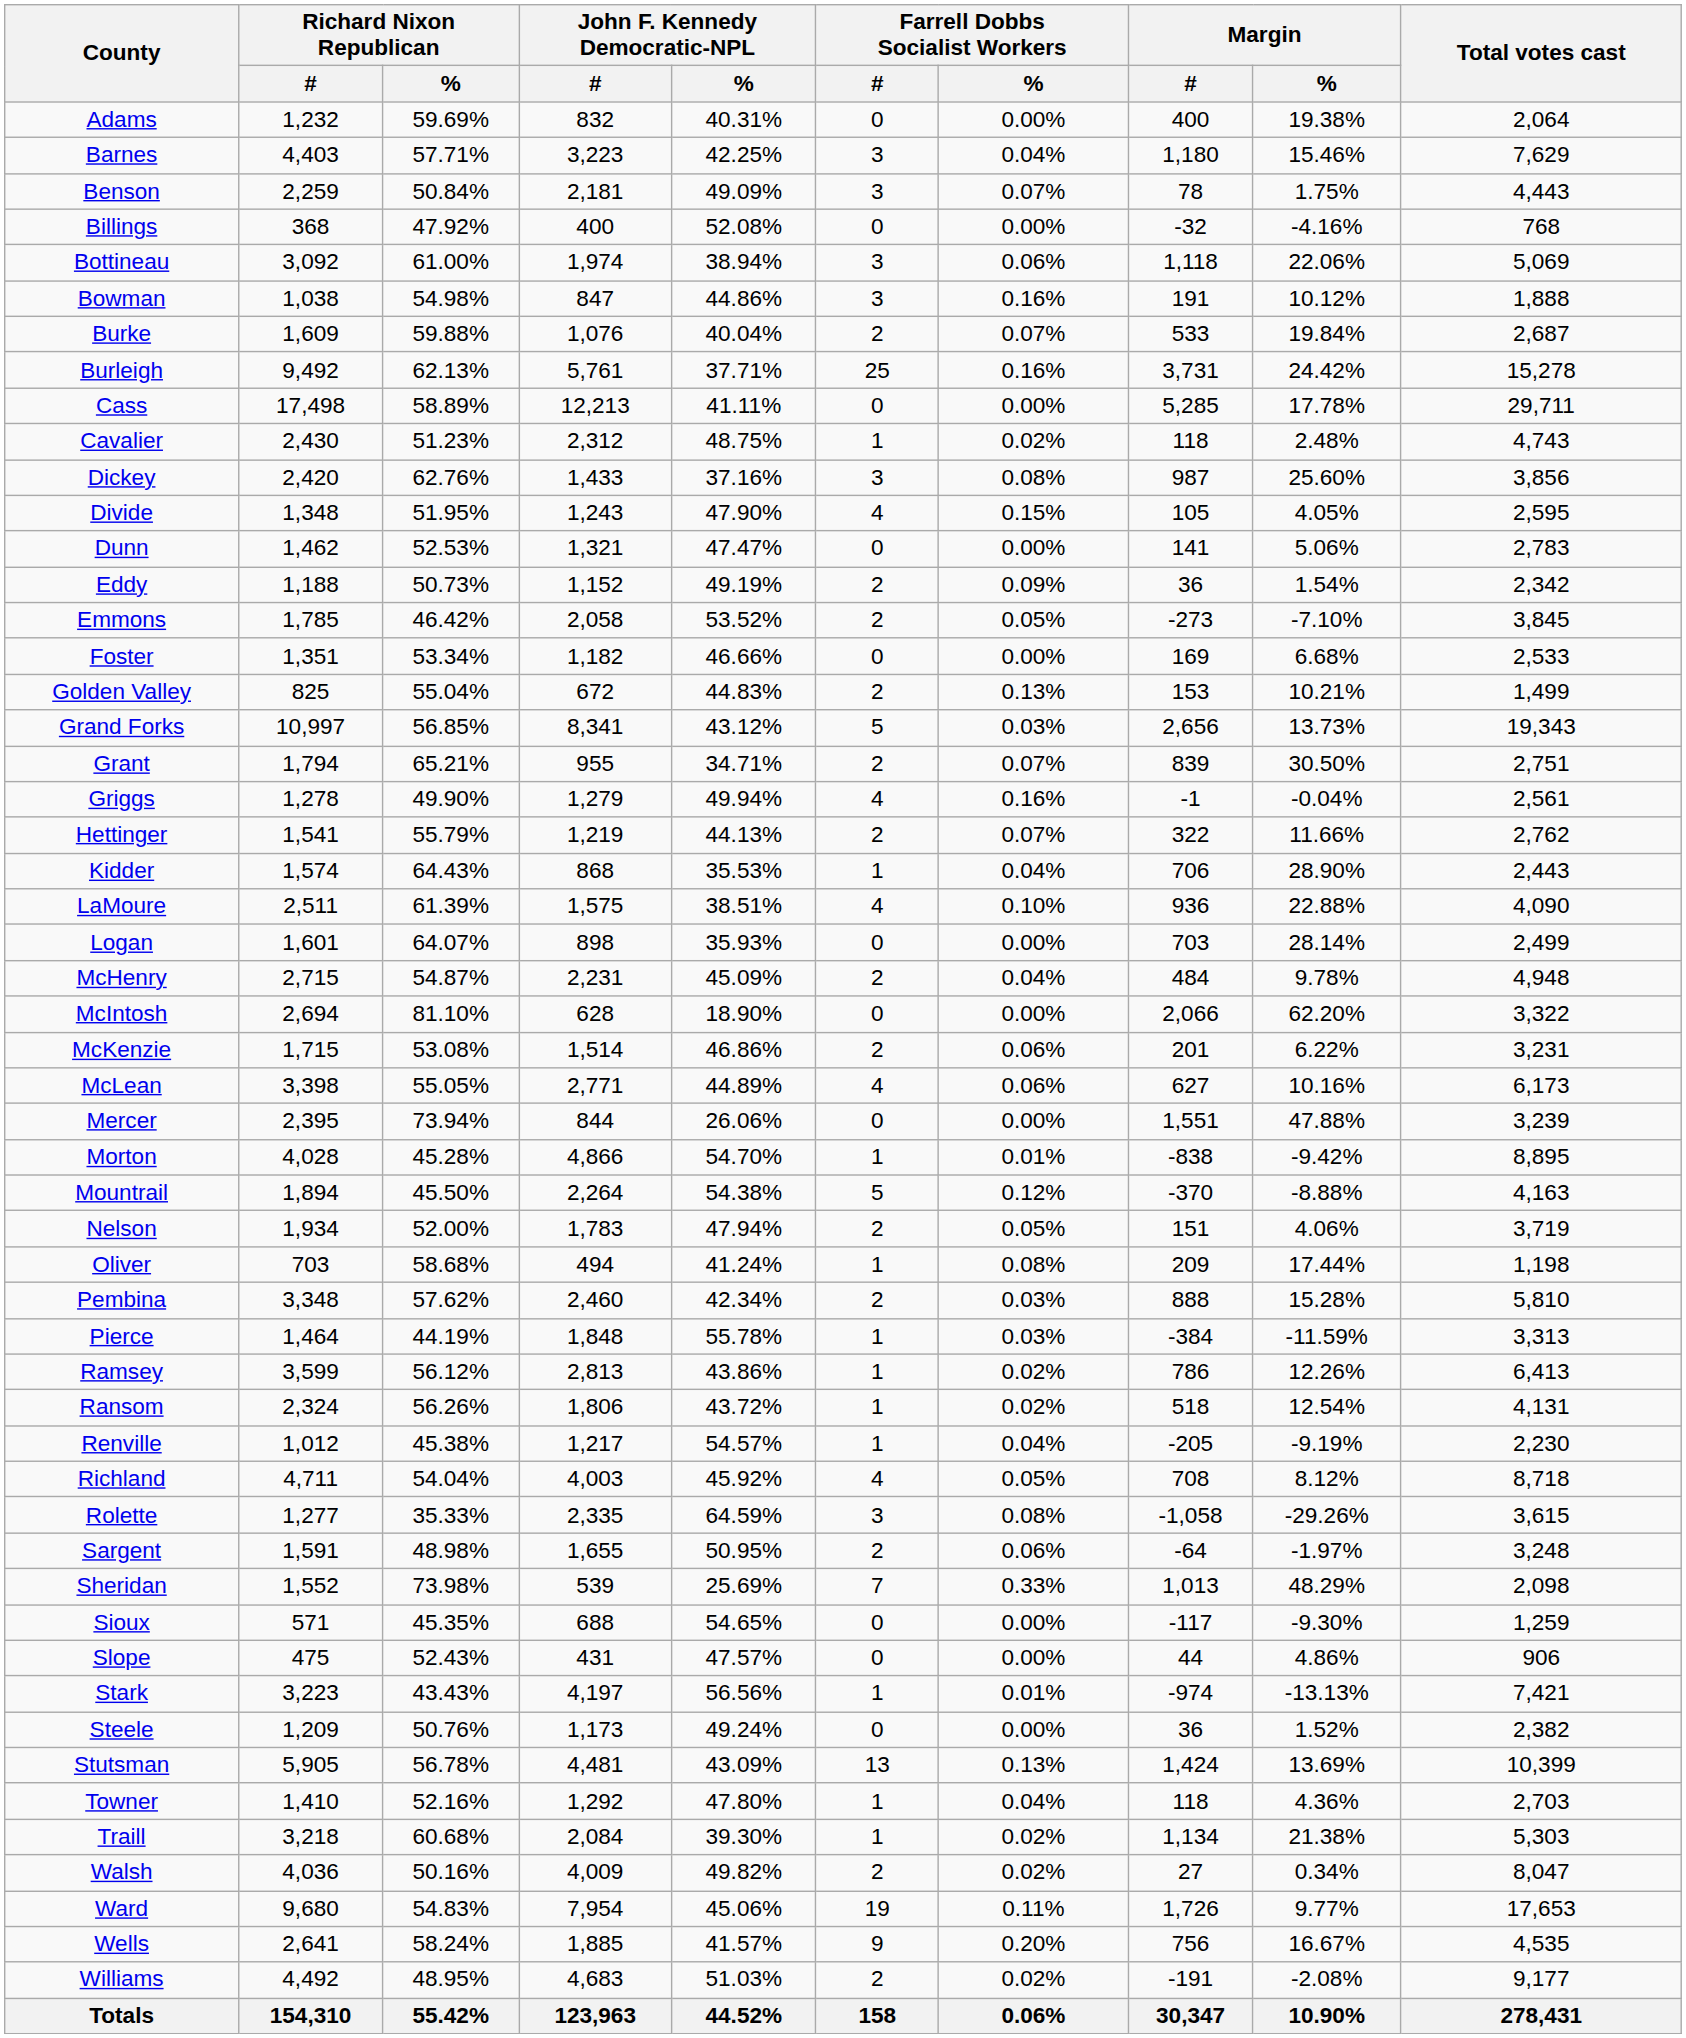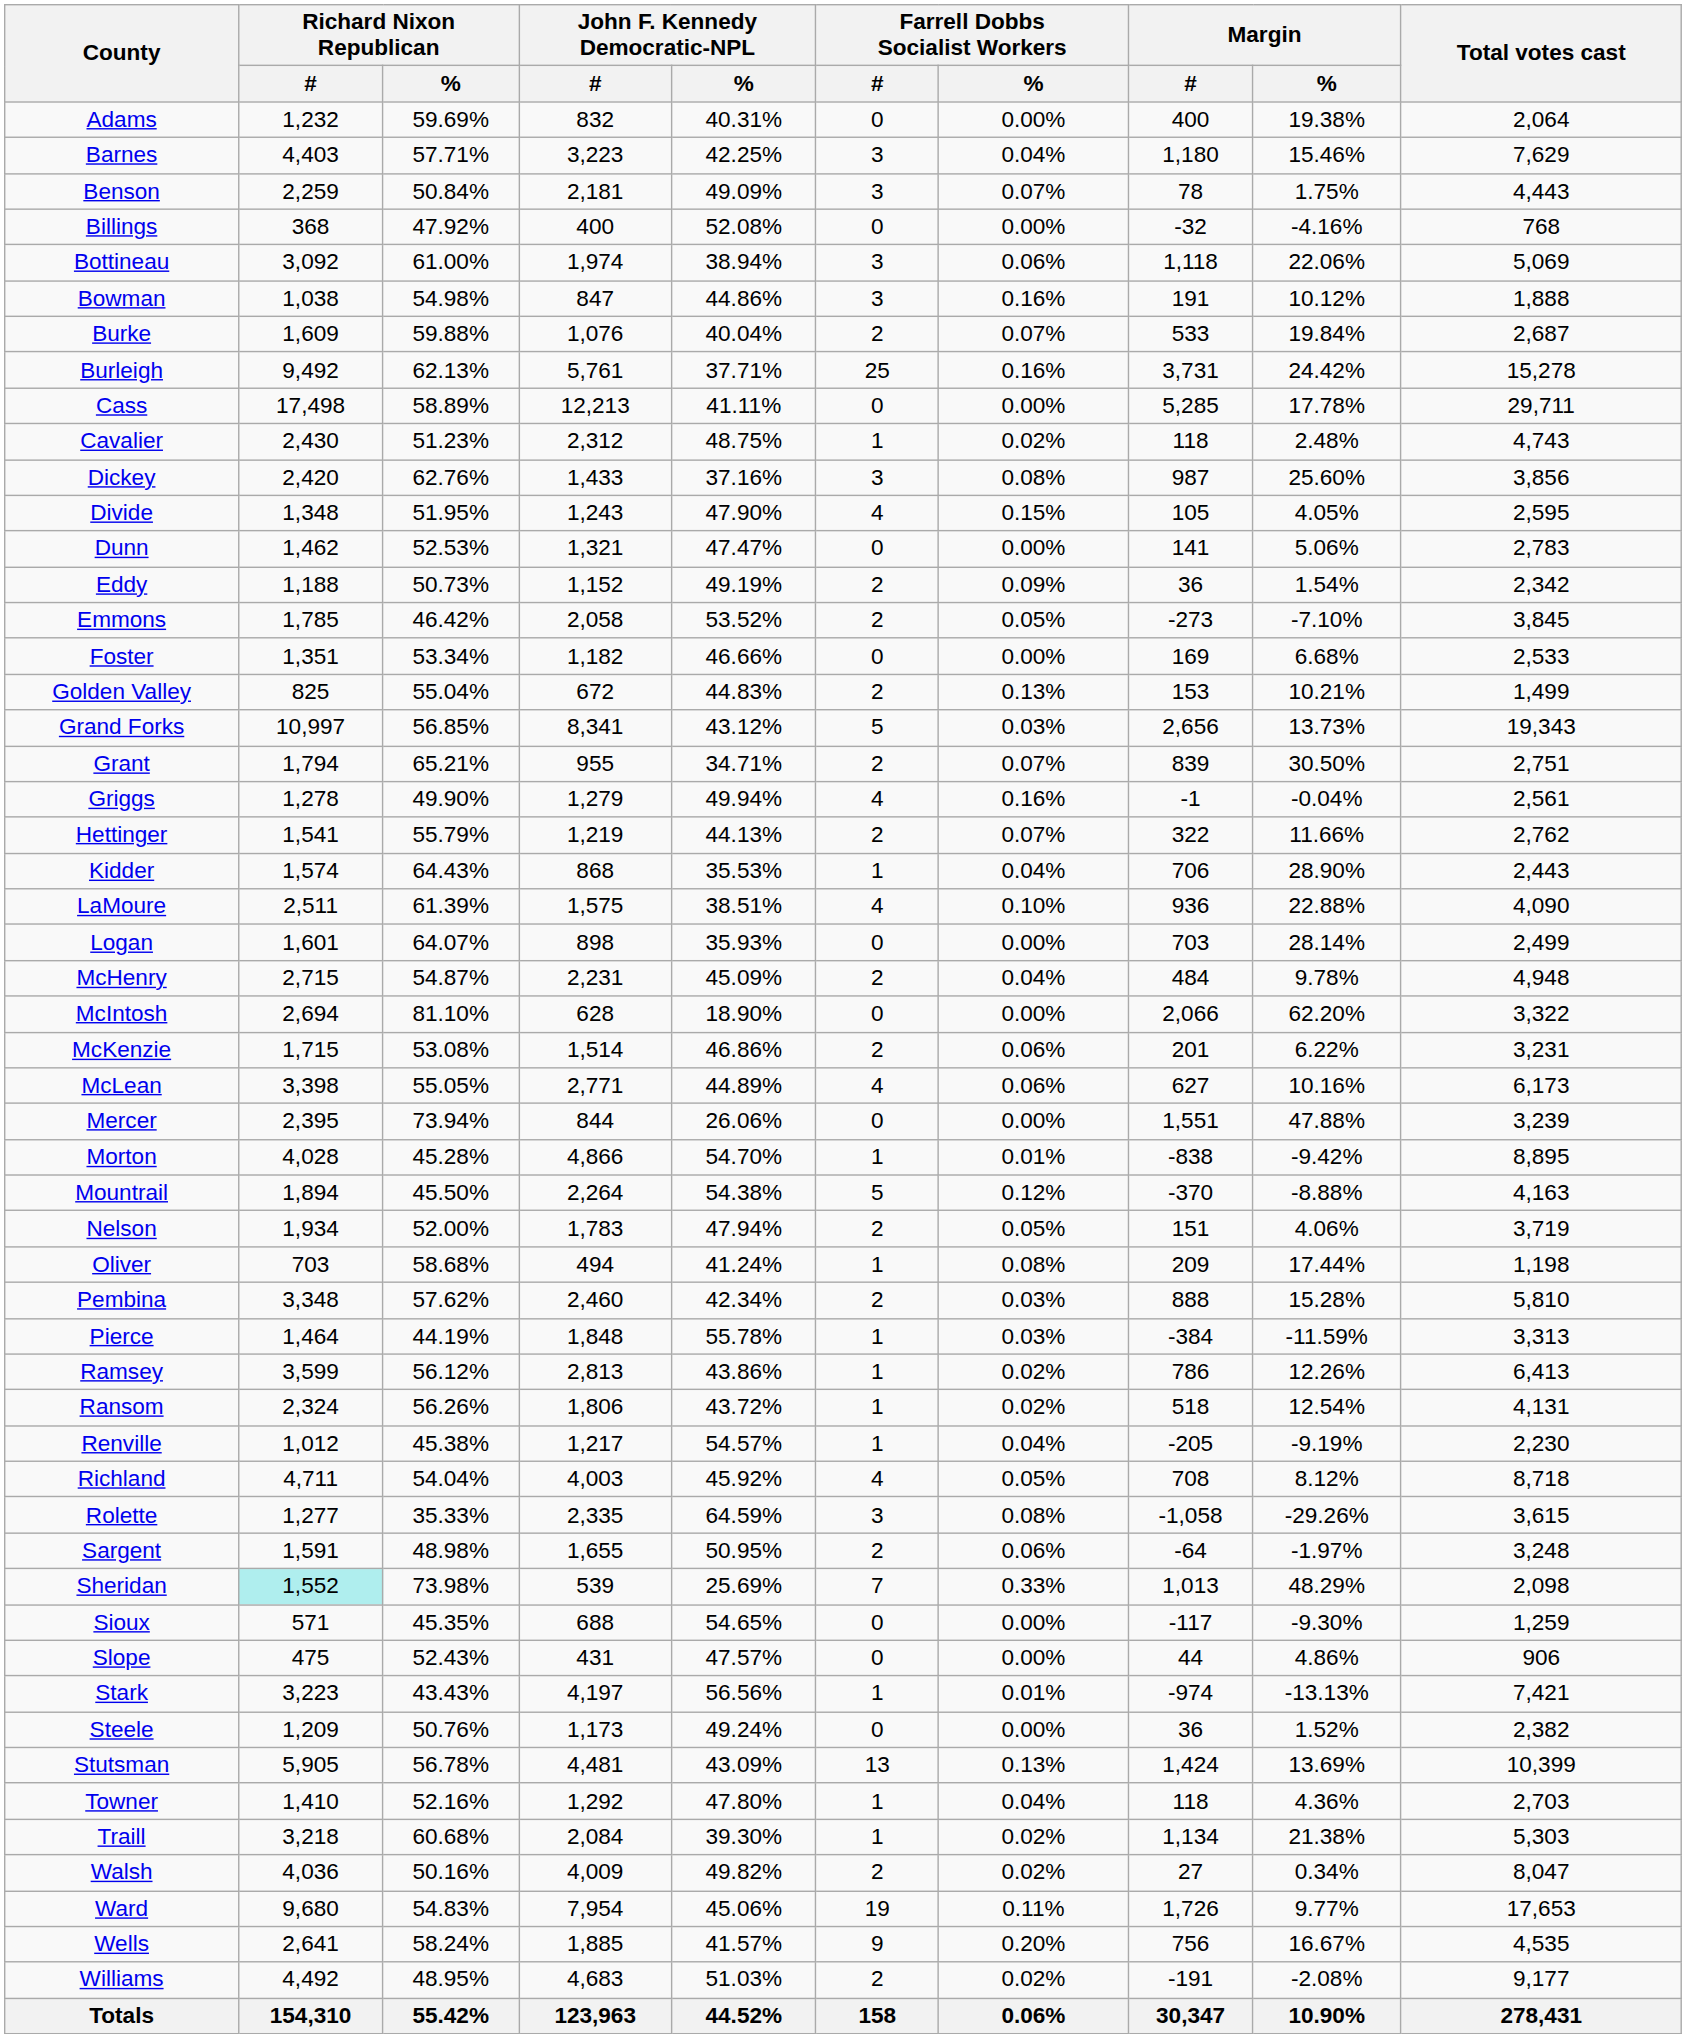Sheridan | Richard Nixon Republican / #: no background -> paleturquoise background
